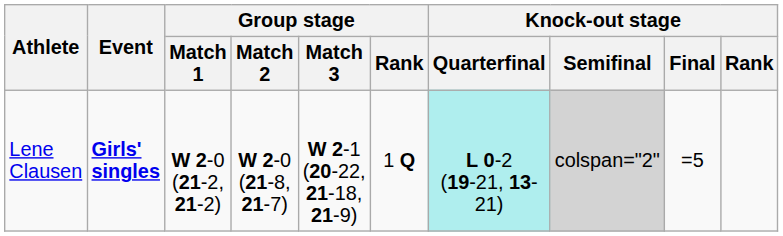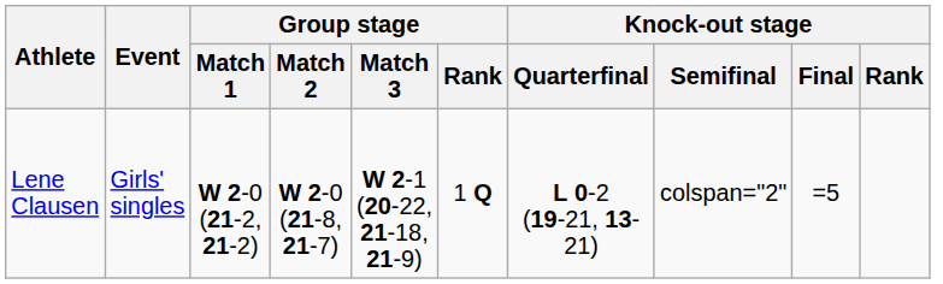Lene Clausen | Event: bold -> normal
Lene Clausen | Knock-out stage / Quarterfinal: paleturquoise background -> no background
Lene Clausen | Knock-out stage / Semifinal: lightgrey background -> no background
